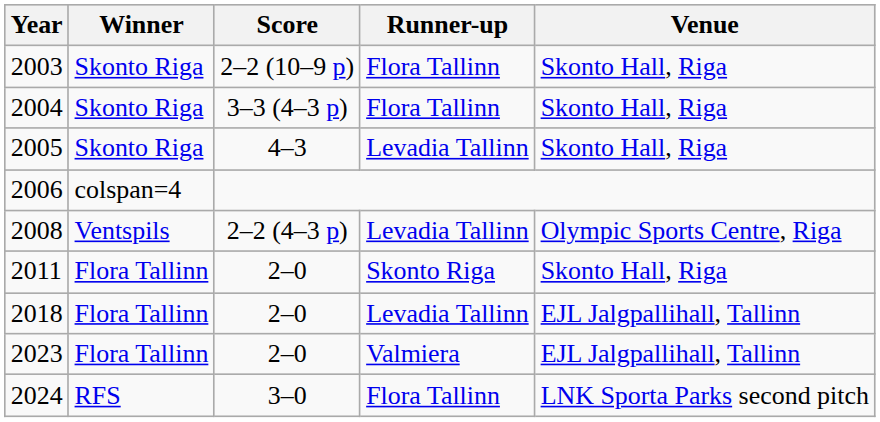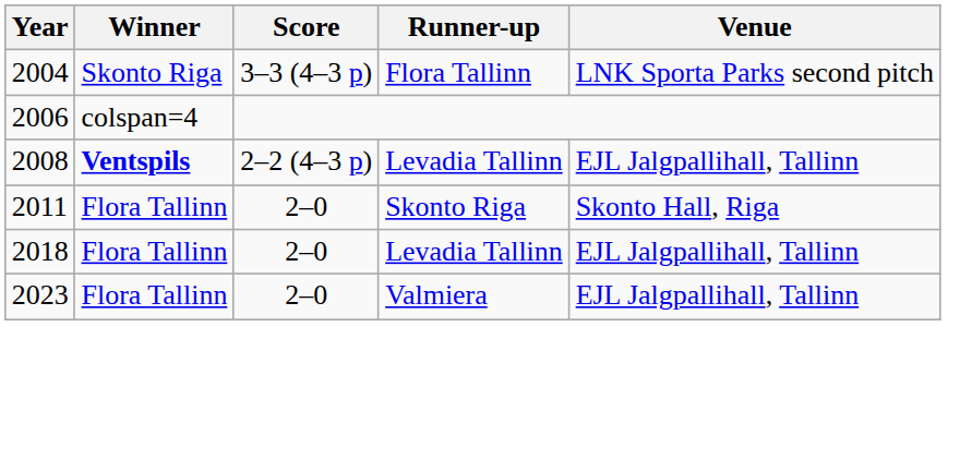- row: 2003 | Skonto Riga | 2–2 (10–9 p) | Flora Tallinn | Skonto Hall, Riga
2004 | Venue: Skonto Hall, Riga -> LNK Sporta Parks second pitch
- row: 2005 | Skonto Riga | 4–3 | Levadia Tallinn | Skonto Hall, Riga
2008 | Winner: normal -> bold
2008 | Venue: Olympic Sports Centre, Riga -> EJL Jalgpallihall, Tallinn
- row: 2024 | RFS | 3–0 | Flora Tallinn | LNK Sporta Parks second pitch
